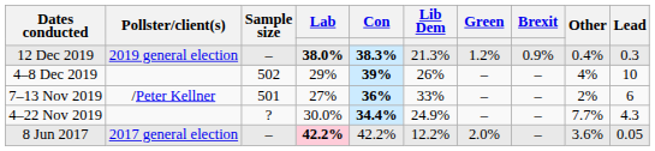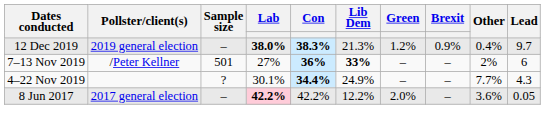12 Dec 2019 | Lead: 0.3 -> 9.7
- row: 4–8 Dec 2019 | 502 | 29% | 39% | 26% | – | – | 4% | 10
7–13 Nov 2019 | Lib Dem: normal -> bold
4–22 Nov 2019 | Lab: 30.0% -> 30.1%
